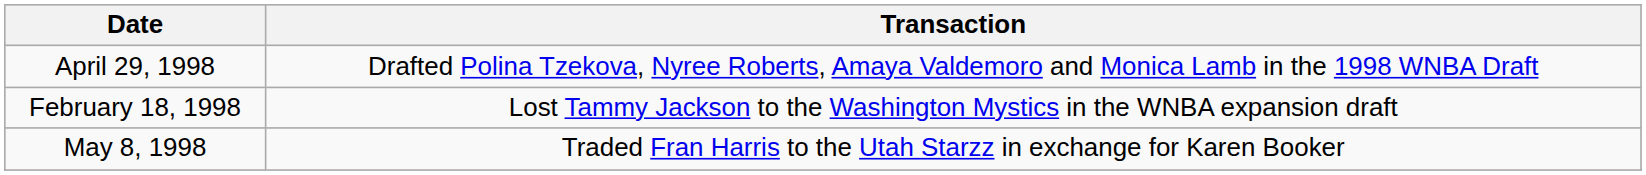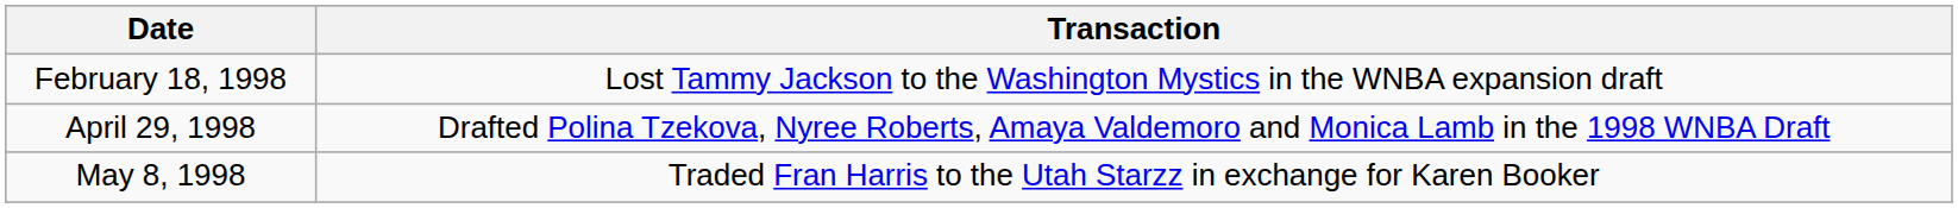rows swapped: February 18, 1998 <-> April 29, 1998
